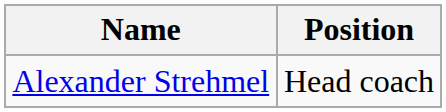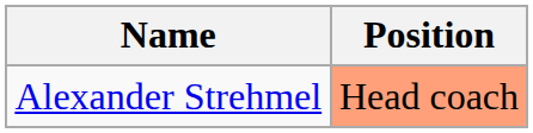Alexander Strehmel | Position: no background -> lightsalmon background
